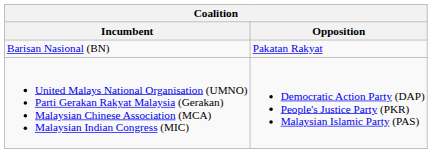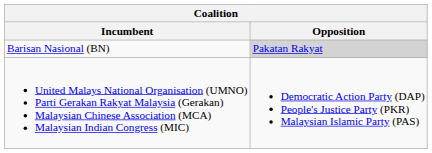Barisan Nasional (BN) | Opposition: no background -> lightgrey background
